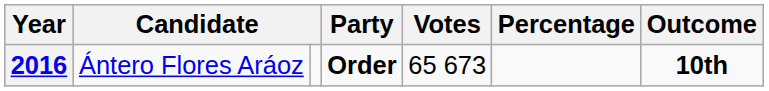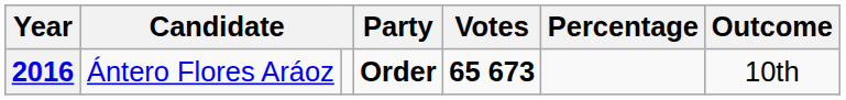2016 | Votes: normal -> bold
2016 | Outcome: bold -> normal
